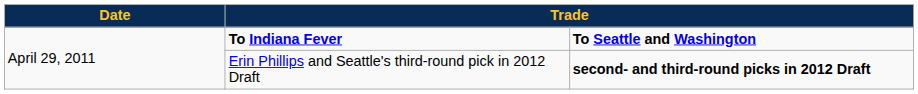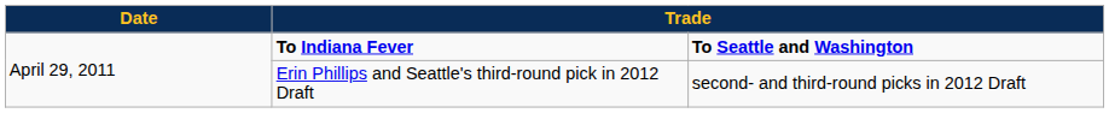Erin Phillips and Seattle's third-round pick in 2012 Draft | column 3: bold -> normal
